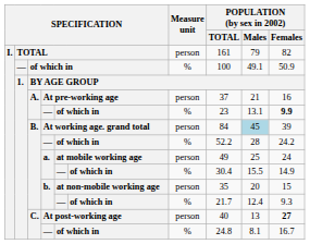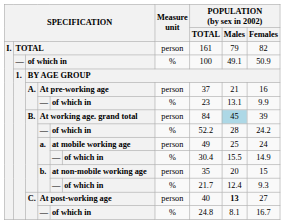A. / — | POPULATION (by sex in 2002) / Females: bold -> normal
At post-working age | POPULATION (by sex in 2002) / Males: normal -> bold
At post-working age | POPULATION (by sex in 2002) / Females: bold -> normal
